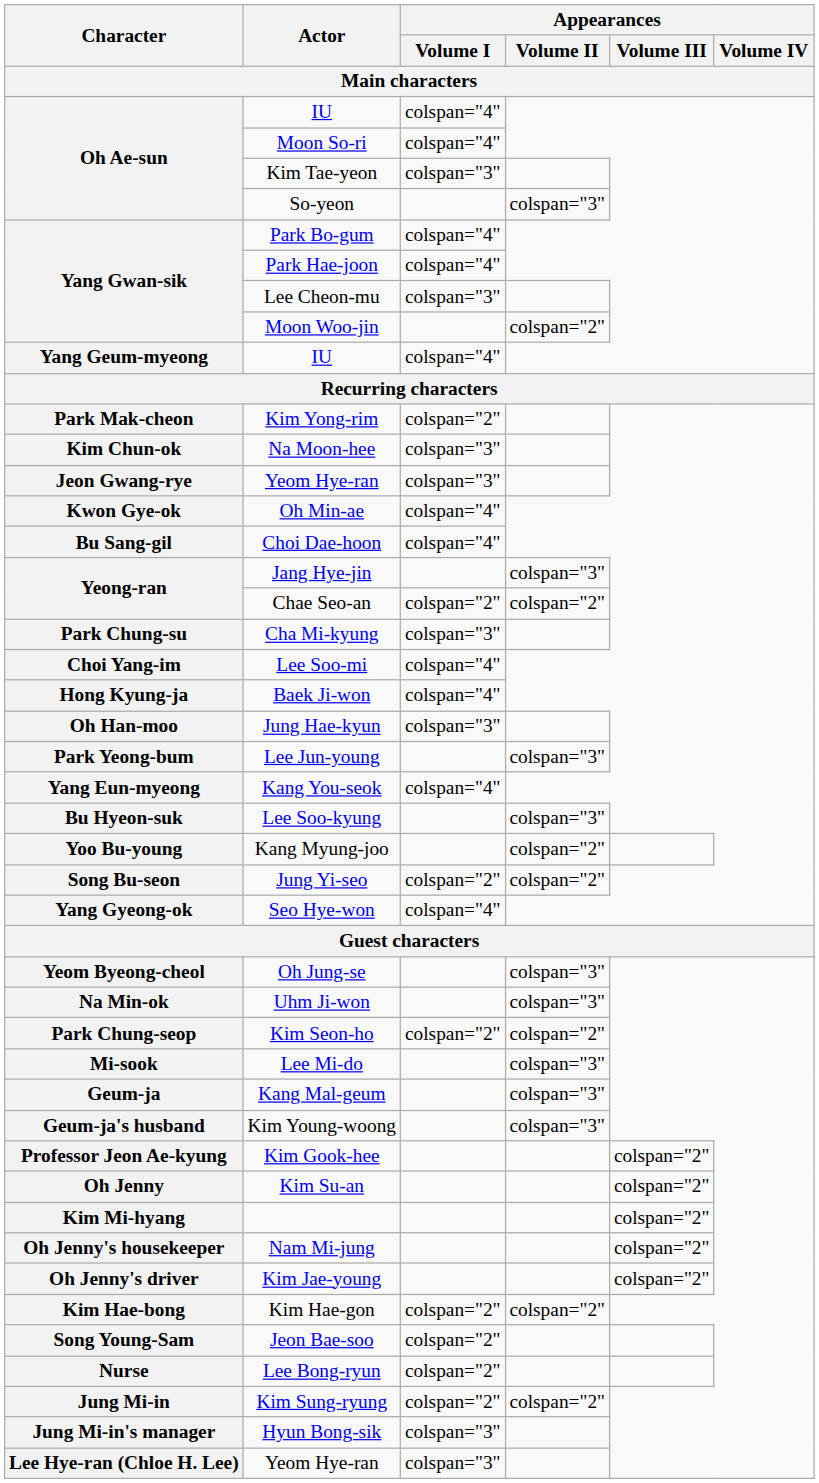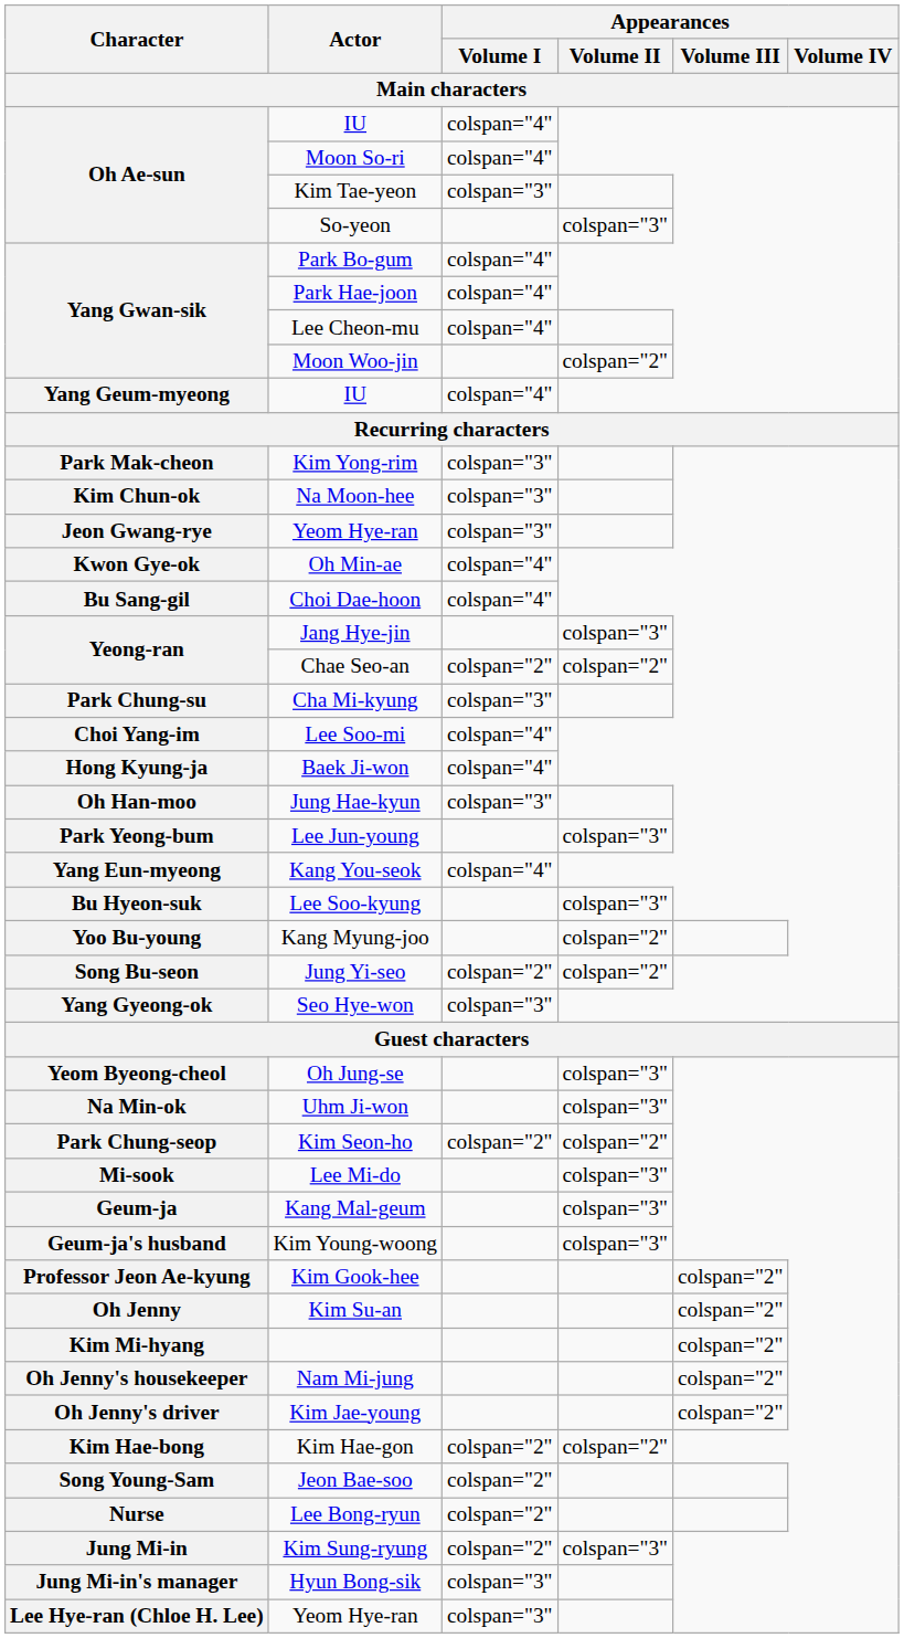Lee Cheon-mu | Appearances / Volume I: colspan="3" -> colspan="4"
Kim Yong-rim | Appearances / Volume I: colspan="2" -> colspan="3"
Seo Hye-won | Appearances / Volume I: colspan="4" -> colspan="3"
Kim Sung-ryung | Appearances / Volume II: colspan="2" -> colspan="3"
